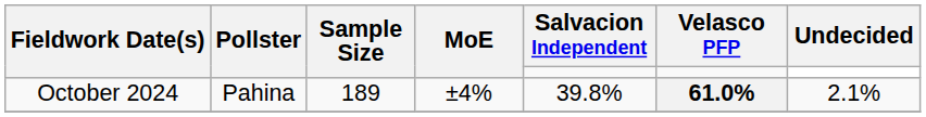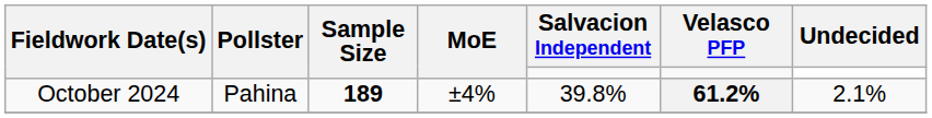October 2024 | Sample Size: normal -> bold
October 2024 | Velasco PFP: 61.0% -> 61.2%
